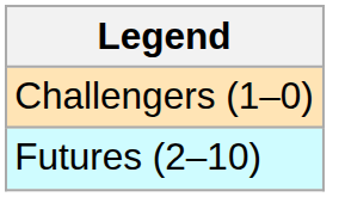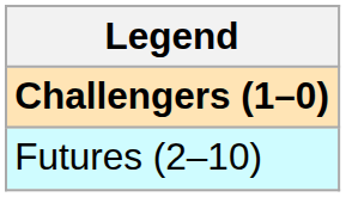row 2 | column 1: normal -> bold
